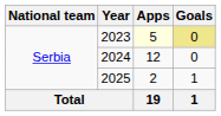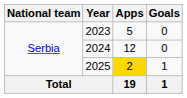2023 | Apps: lightyellow background -> no background
2023 | Goals: khaki background -> no background
2025 | Apps: no background -> gold background
